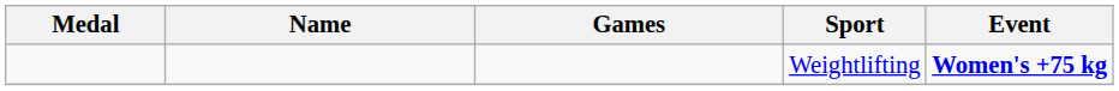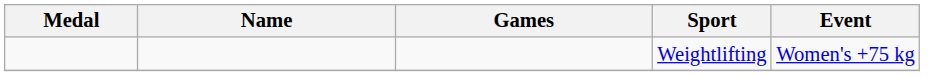Weightlifting | Event: bold -> normal
